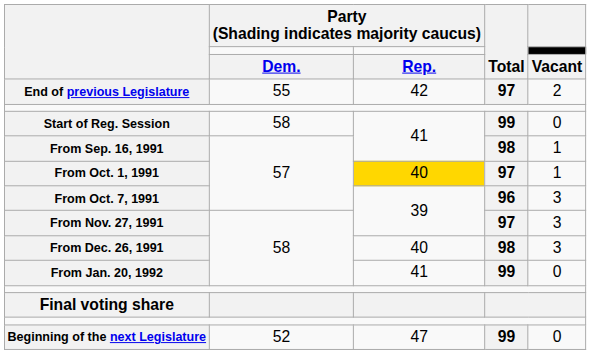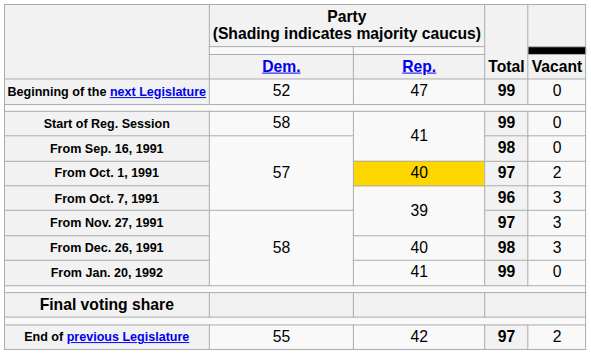rows swapped: End of previous Legislature <-> Beginning of the next Legislature
From Sep. 16, 1991 | column 5: 1 -> 0
From Oct. 1, 1991 | column 5: 1 -> 2
